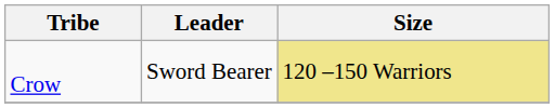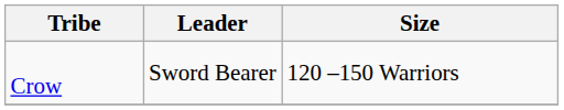Crow | Size: khaki background -> no background
